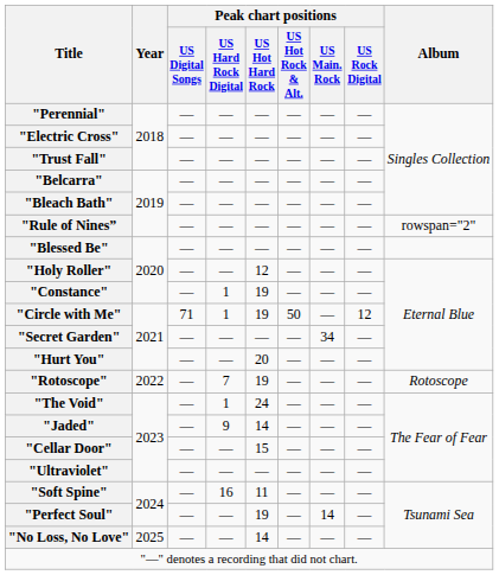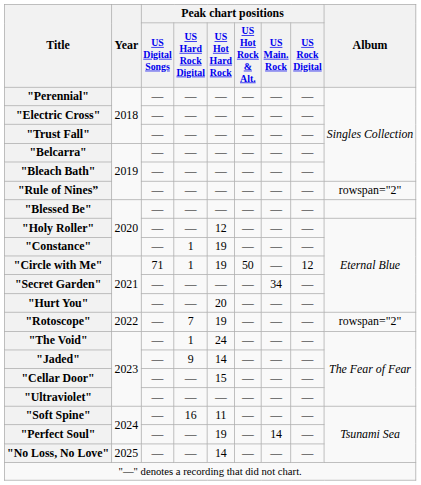"Rotoscope" | Album: Rotoscope -> rowspan="2"
